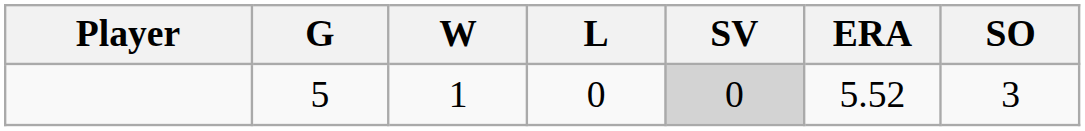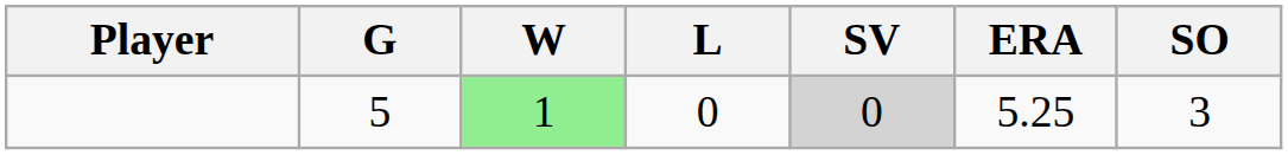row 2 | W: no background -> lightgreen background
row 2 | ERA: 5.52 -> 5.25
